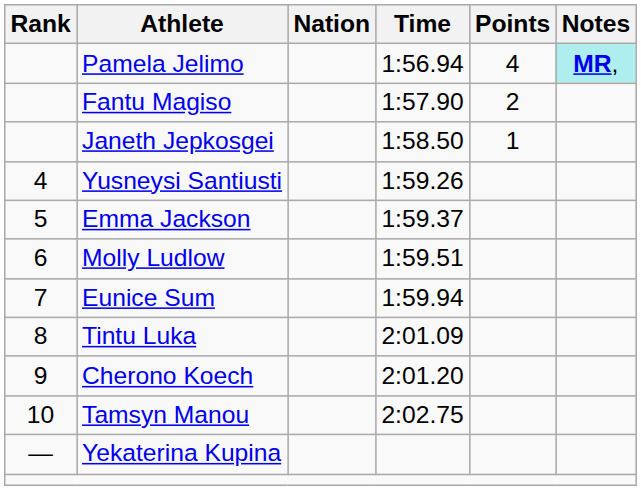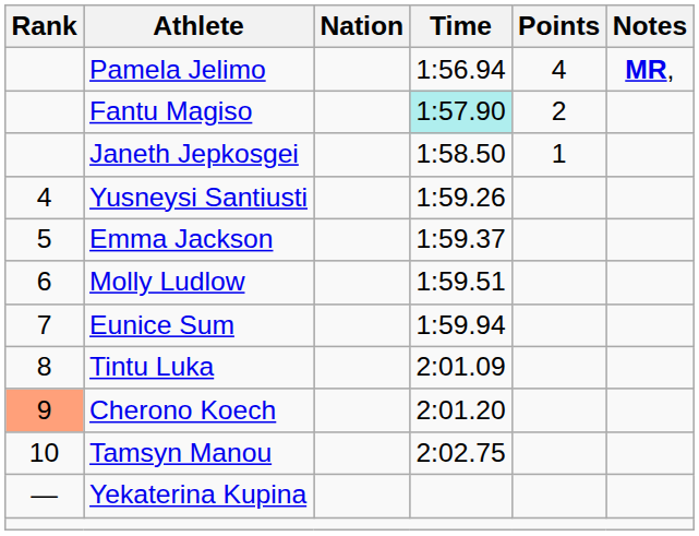Pamela Jelimo | Notes: paleturquoise background -> no background
Fantu Magiso | Time: no background -> paleturquoise background
Cherono Koech | Rank: no background -> lightsalmon background
